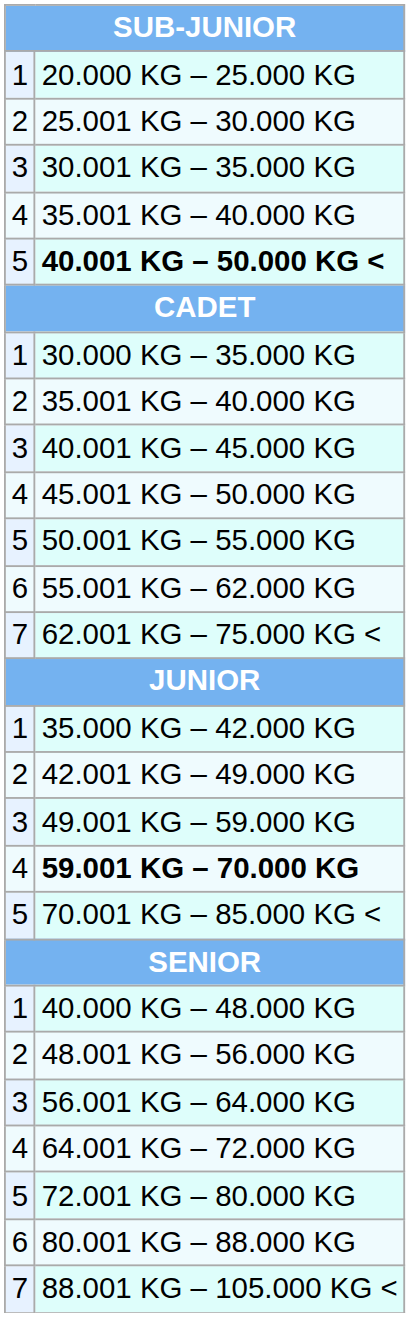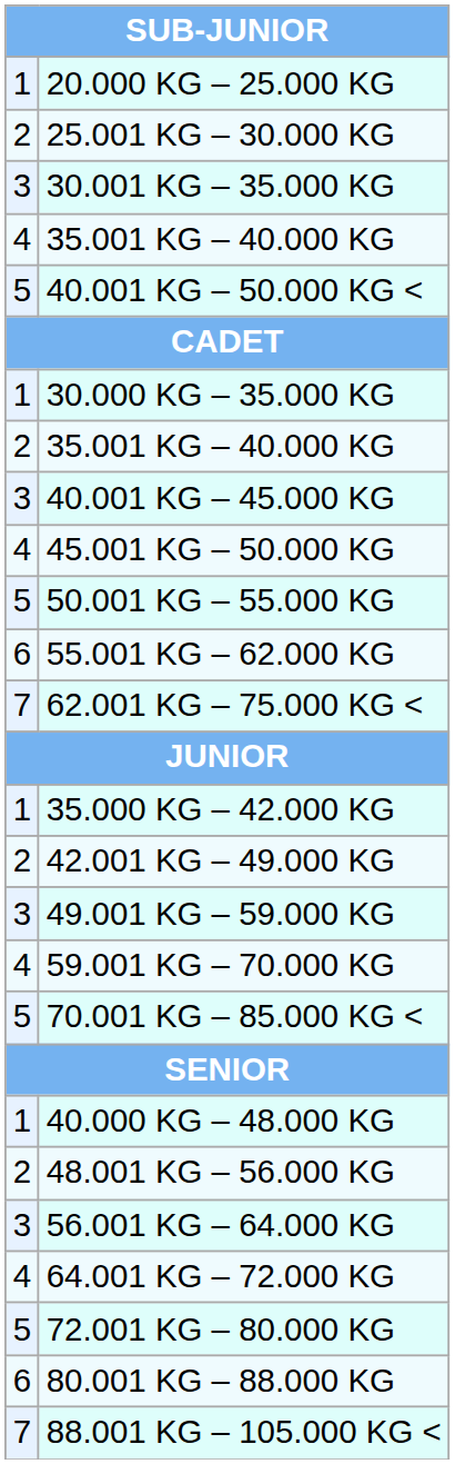40.001 KG – 50.000 KG < | column 2: bold -> normal
59.001 KG – 70.000 KG | column 2: bold -> normal
